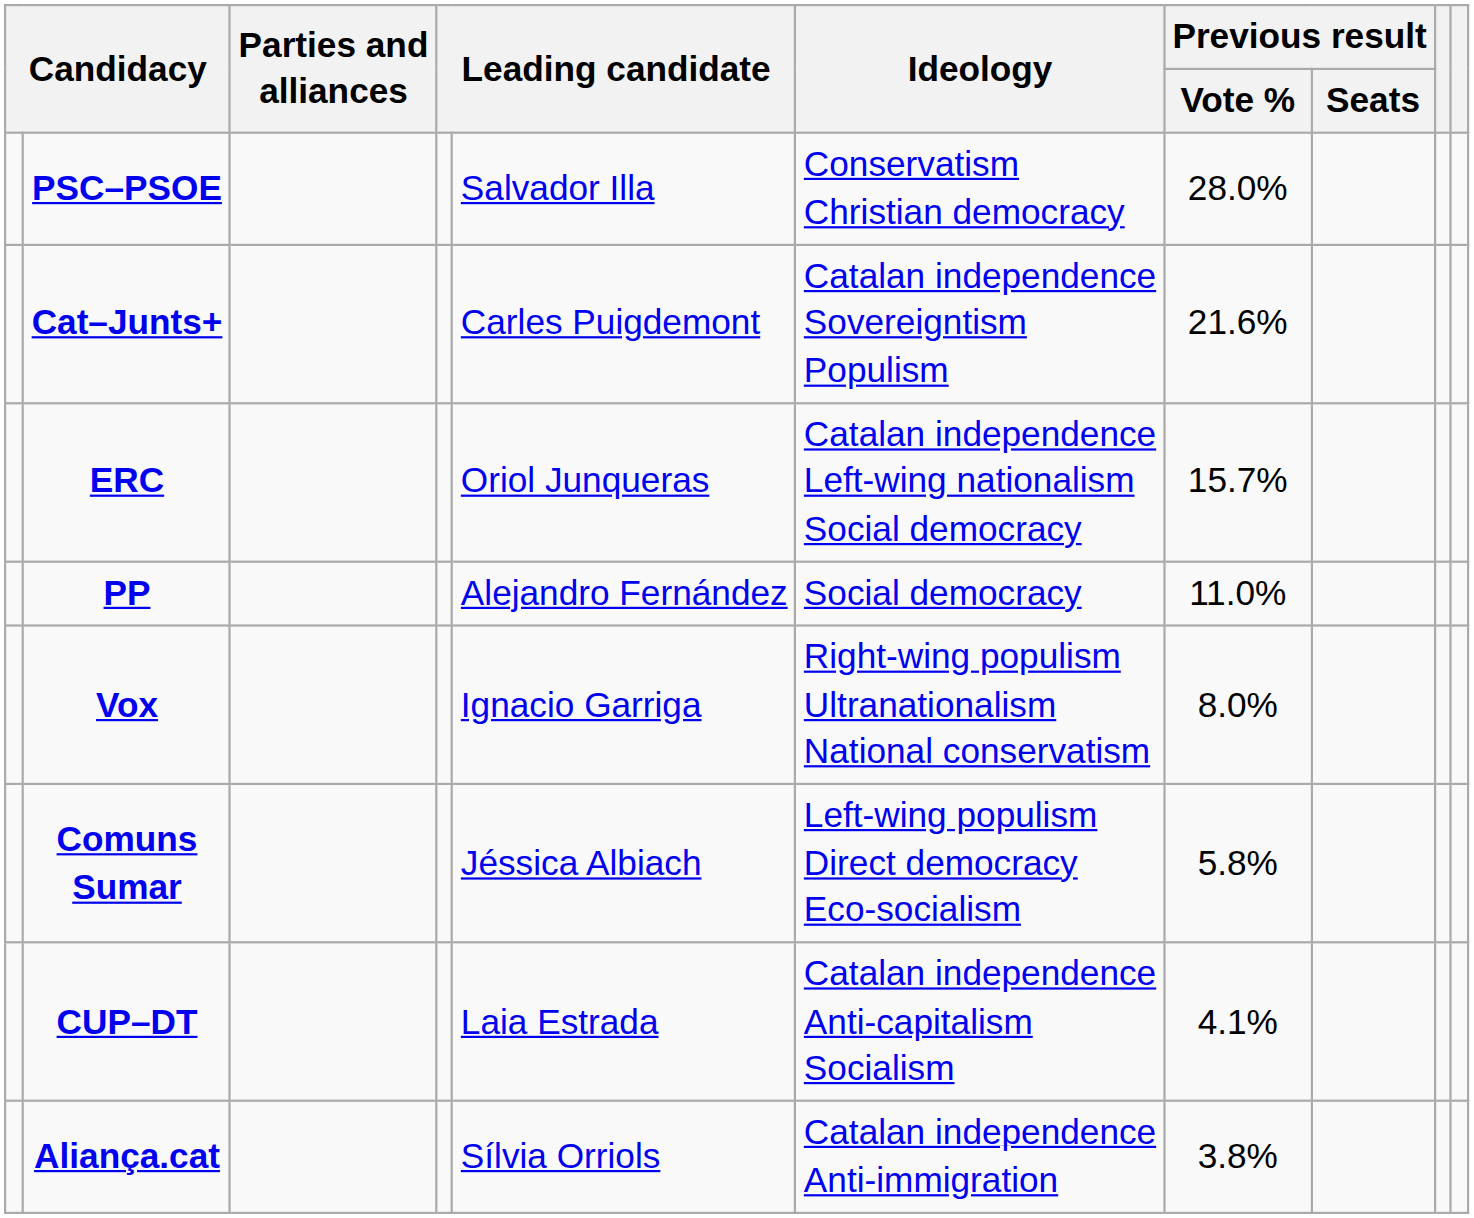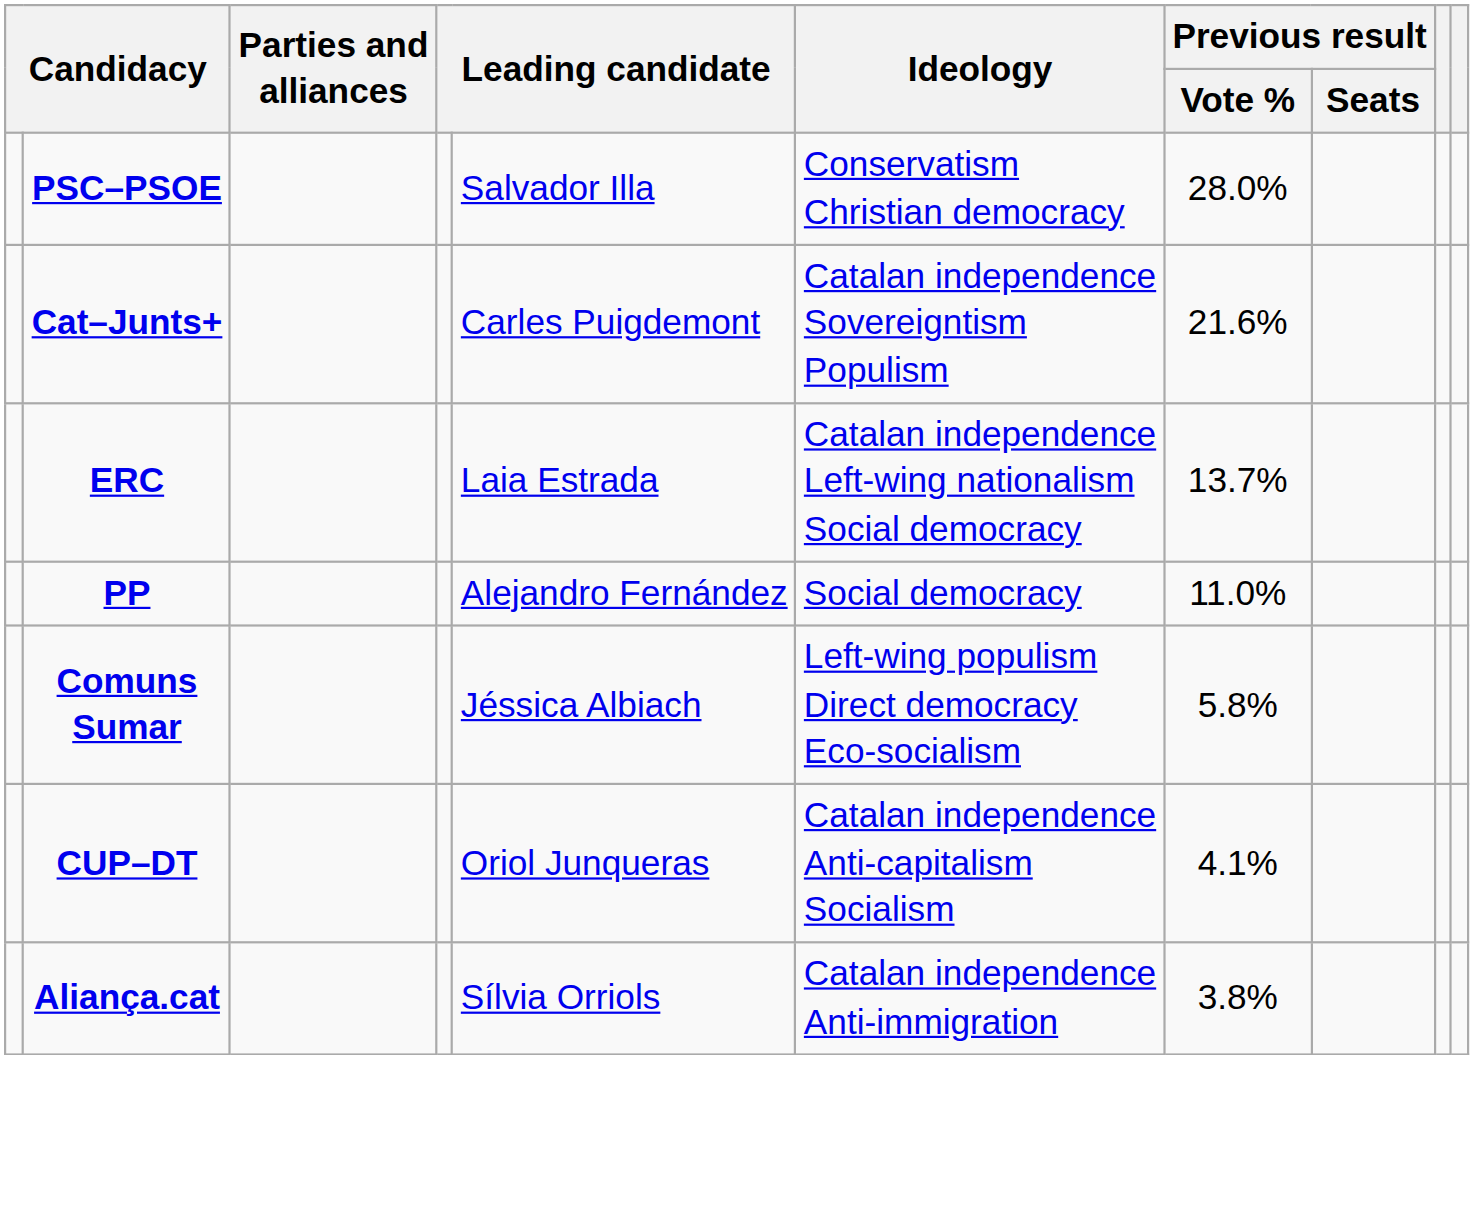ERC | column 5: Oriol Junqueras -> Laia Estrada
ERC | Previous result / Vote %: 15.7% -> 13.7%
- row: Vox | Ignacio Garriga | Right-wing populism Ultranationalism National conservatism | 8.0%
CUP–DT | column 5: Laia Estrada -> Oriol Junqueras
